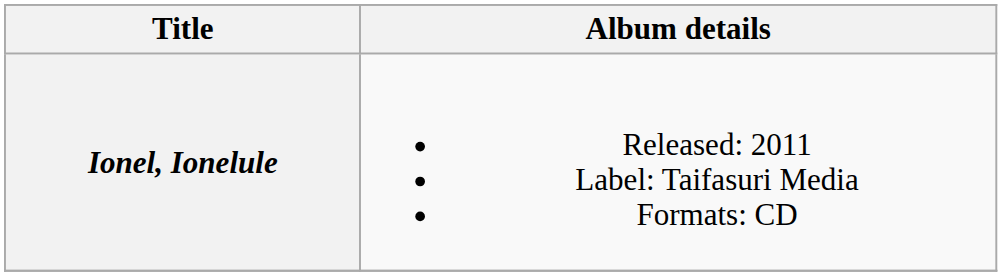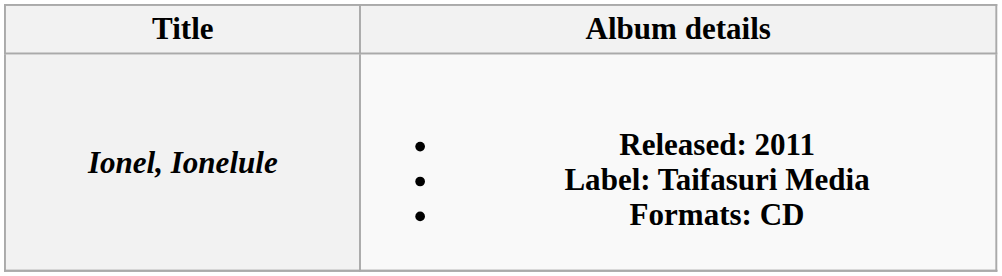Ionel, Ionelule | Album details: normal -> bold
